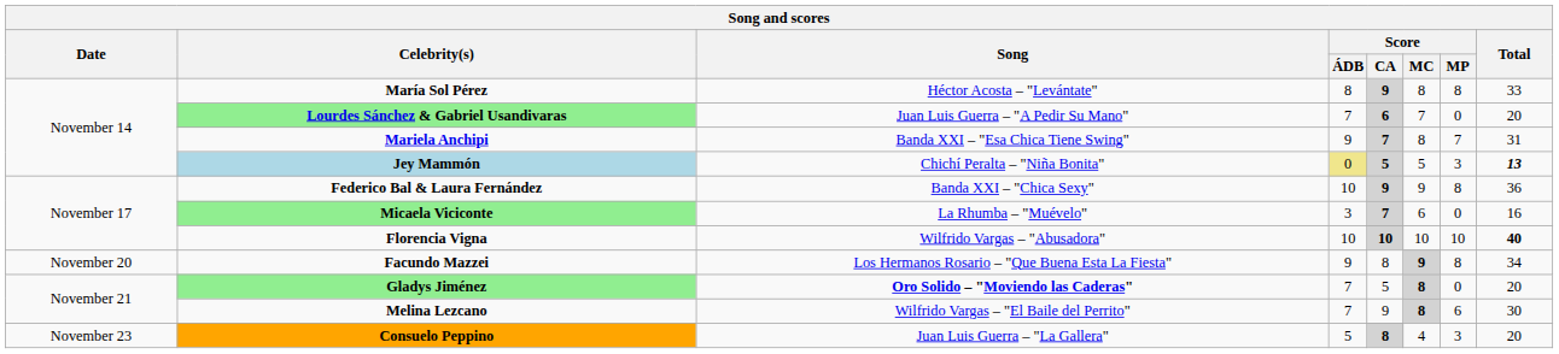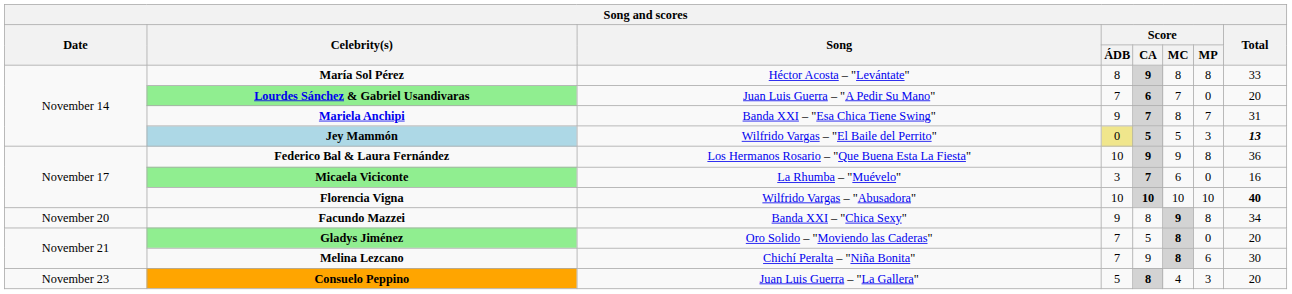Jey Mammón | Song: Chichí Peralta – "Niña Bonita" -> Wilfrido Vargas – "El Baile del Perrito"
Federico Bal & Laura Fernández | Song: Banda XXI – "Chica Sexy" -> Los Hermanos Rosario – "Que Buena Esta La Fiesta"
Facundo Mazzei | Song: Los Hermanos Rosario – "Que Buena Esta La Fiesta" -> Banda XXI – "Chica Sexy"
Gladys Jiménez | Song: bold -> normal
Melina Lezcano | Song: Wilfrido Vargas – "El Baile del Perrito" -> Chichí Peralta – "Niña Bonita"
